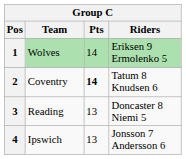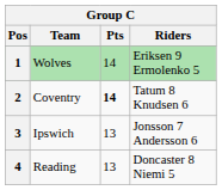3 | Team: Reading -> Ipswich
3 | Riders: Doncaster 8 Niemi 5 -> Jonsson 7 Andersson 6
4 | Team: Ipswich -> Reading
4 | Riders: Jonsson 7 Andersson 6 -> Doncaster 8 Niemi 5
